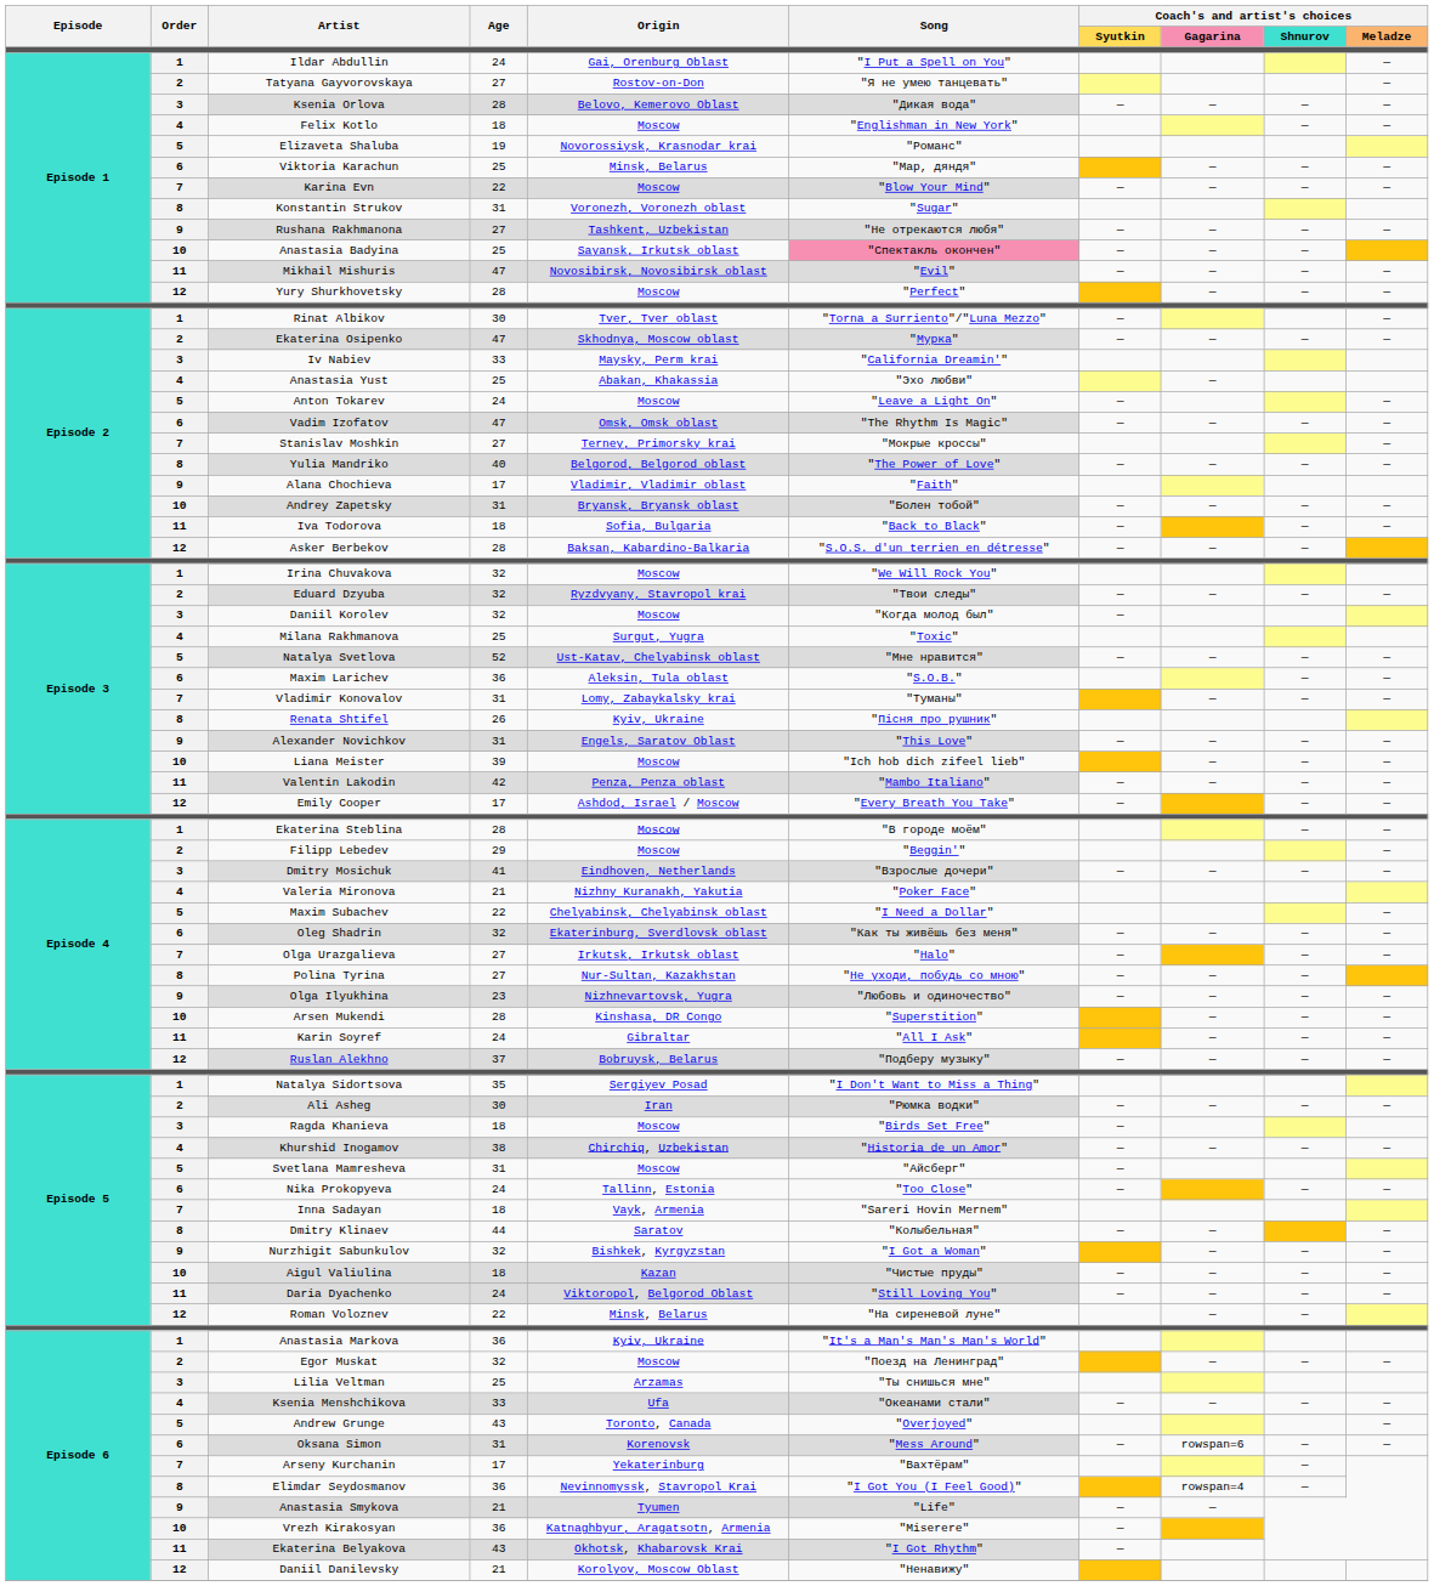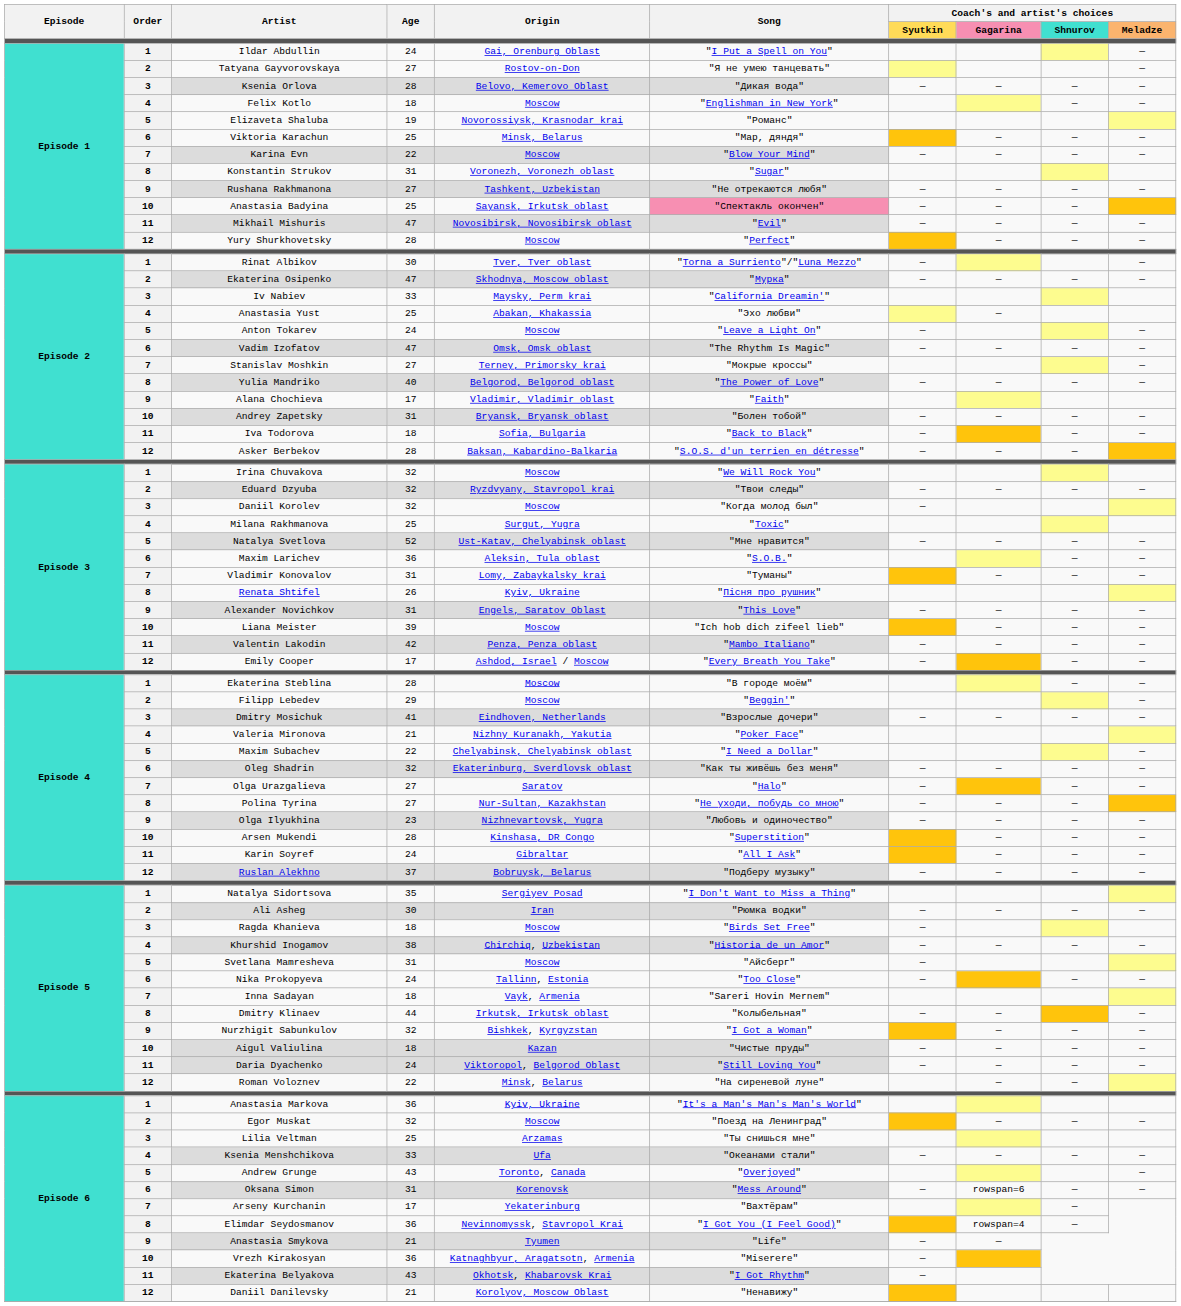Olga Urazgalieva | Origin: Irkutsk, Irkutsk oblast -> Saratov
Dmitry Klinaev | Origin: Saratov -> Irkutsk, Irkutsk oblast
